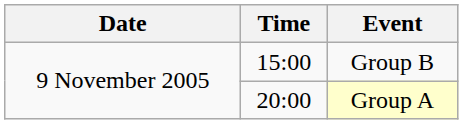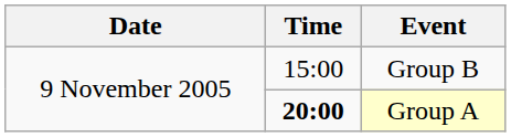Group A | Time: normal -> bold
